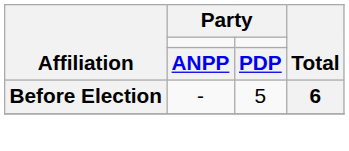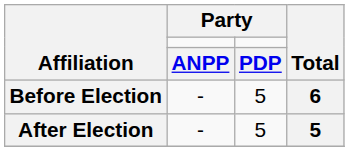+ row: After Election | - | 5 | 5
